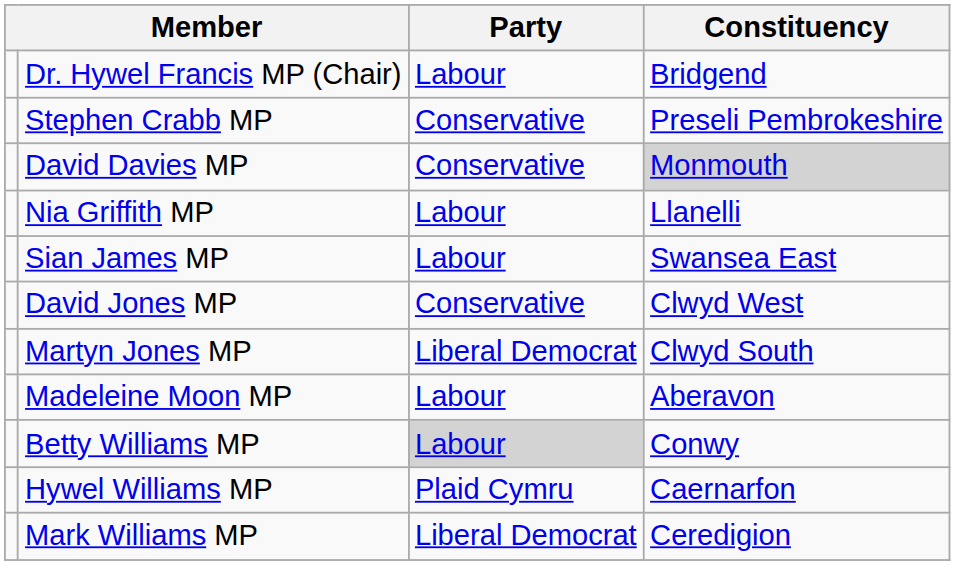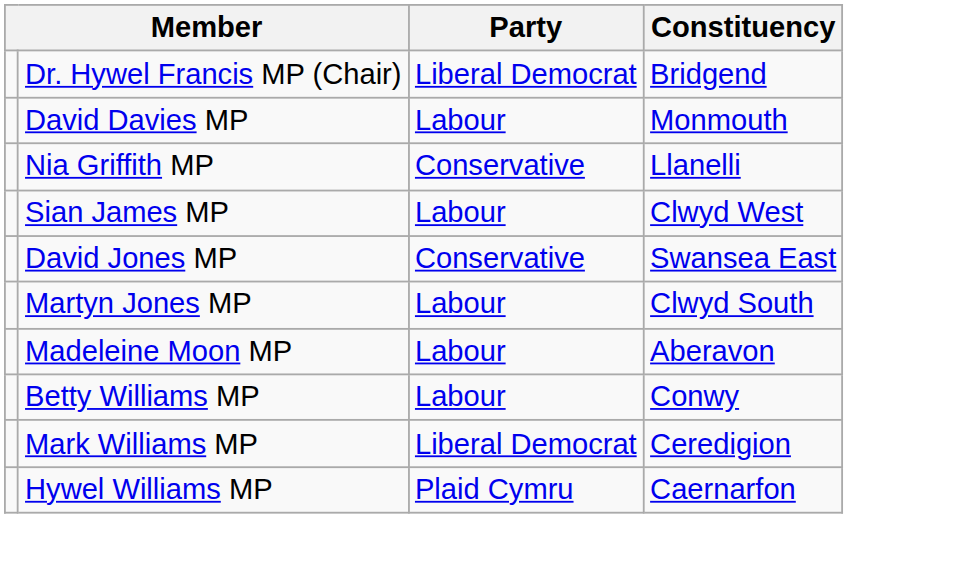Dr. Hywel Francis MP (Chair) | Party: Labour -> Liberal Democrat
- row: Stephen Crabb MP | Conservative | Preseli Pembrokeshire
David Davies MP | Party: Conservative -> Labour
David Davies MP | Constituency: lightgrey background -> no background
Nia Griffith MP | Party: Labour -> Conservative
Sian James MP | Constituency: Swansea East -> Clwyd West
David Jones MP | Constituency: Clwyd West -> Swansea East
Martyn Jones MP | Party: Liberal Democrat -> Labour
Betty Williams MP | Party: lightgrey background -> no background
rows swapped: Mark Williams MP <-> Hywel Williams MP
